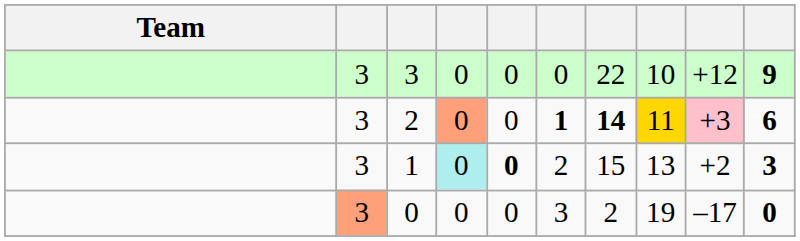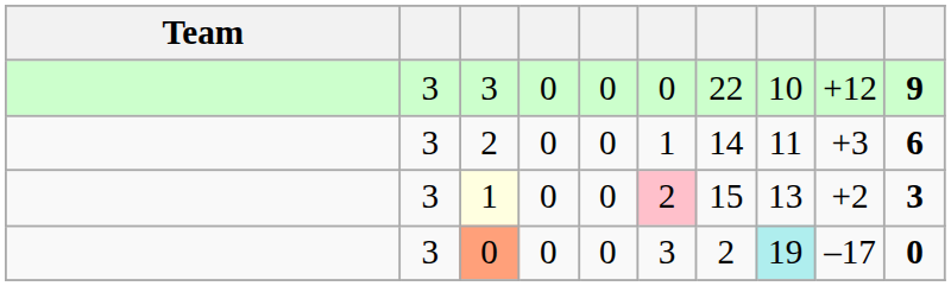row 3 | column 4: lightsalmon background -> no background
row 3 | column 6: bold -> normal
row 3 | column 7: bold -> normal
row 3 | column 8: gold background -> no background
row 3 | column 9: pink background -> no background
row 4 | column 3: no background -> lightyellow background
row 4 | column 4: paleturquoise background -> no background
row 4 | column 5: bold -> normal
row 4 | column 6: no background -> pink background
row 5 | column 2: lightsalmon background -> no background
row 5 | column 3: no background -> lightsalmon background
row 5 | column 8: no background -> paleturquoise background
